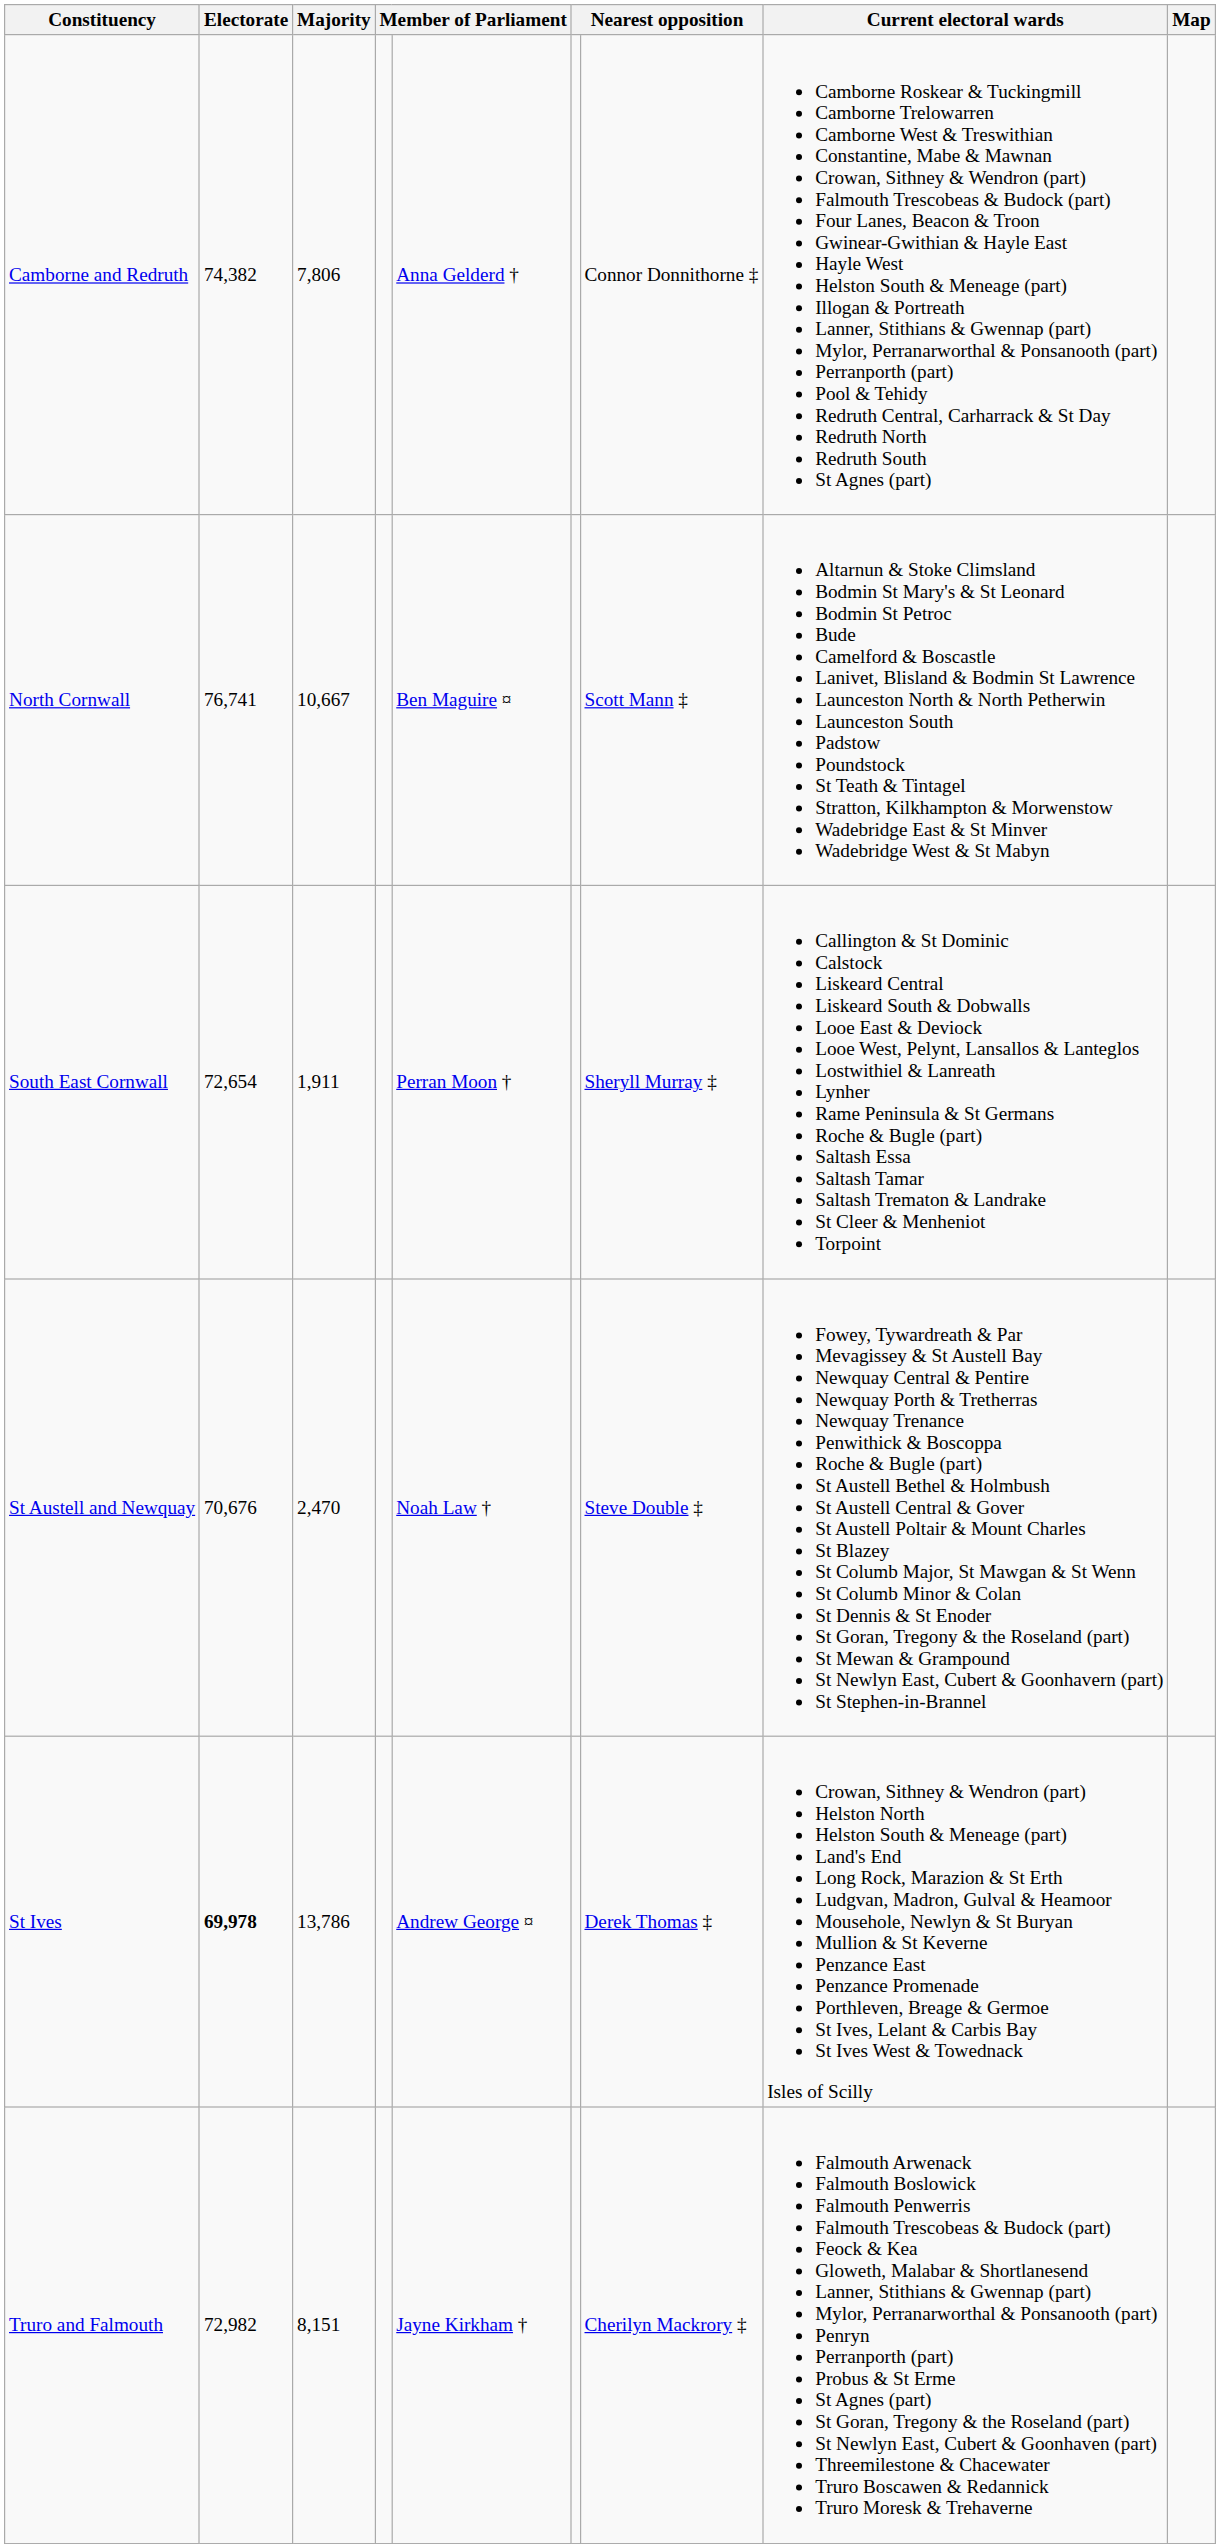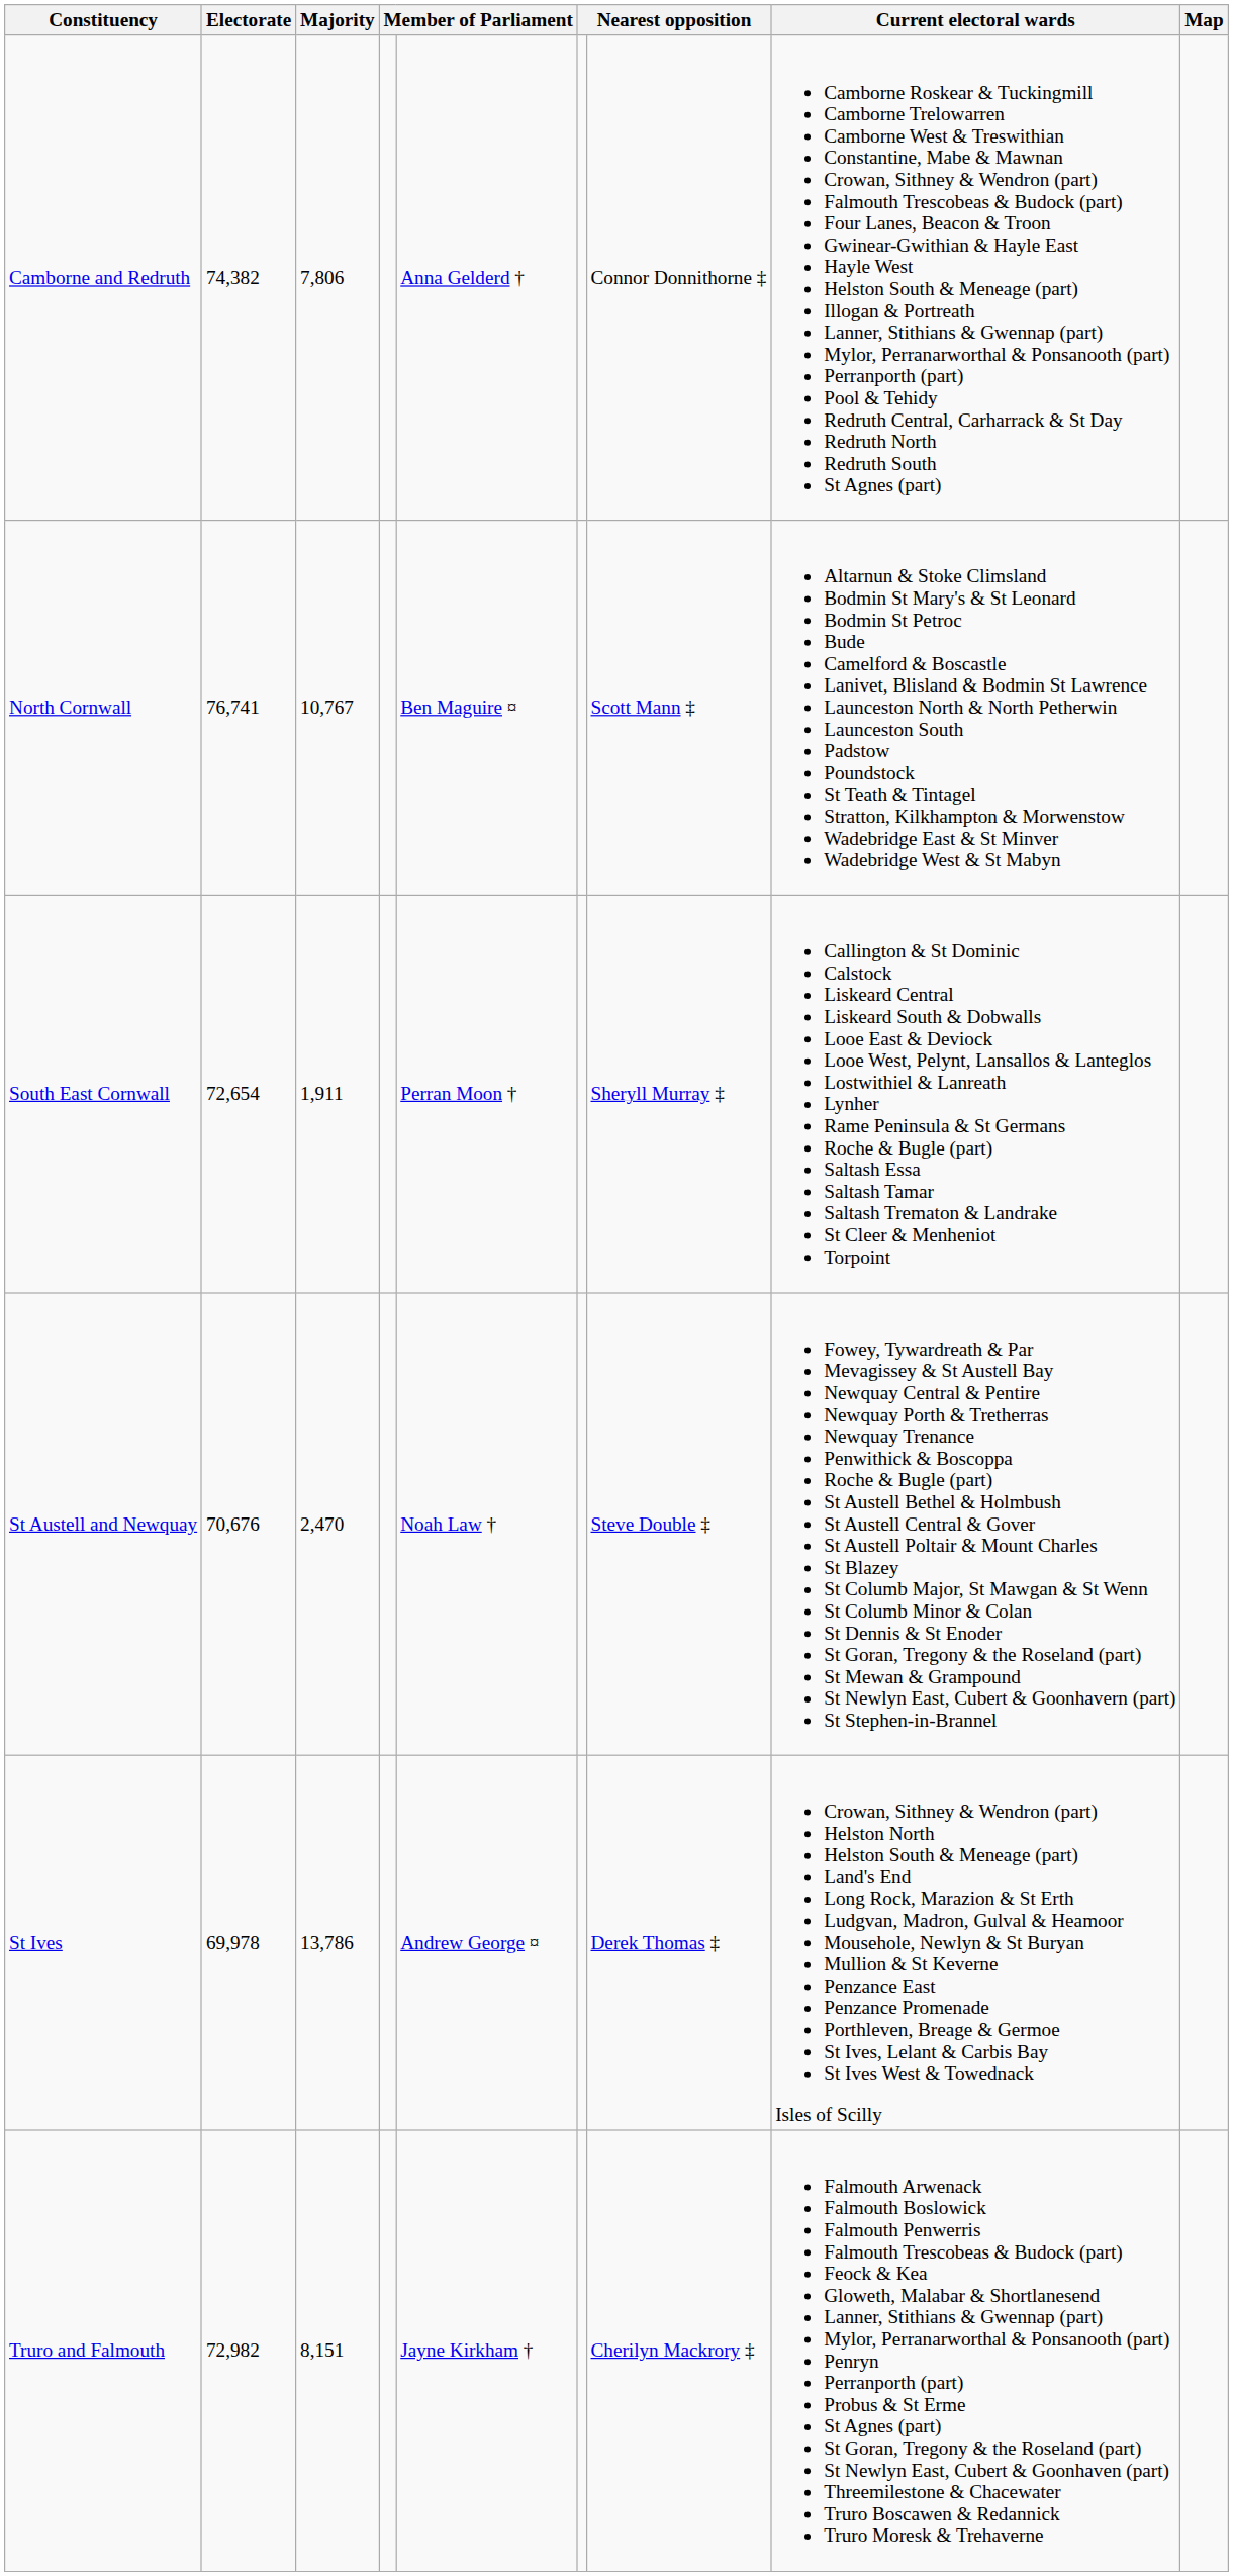North Cornwall | Majority: 10,667 -> 10,767
St Ives | Electorate: bold -> normal
